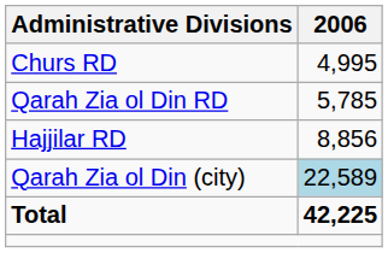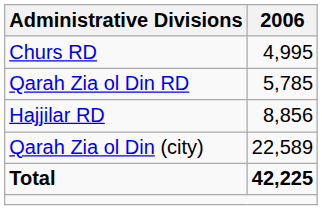Qarah Zia ol Din (city) | 2006: lightblue background -> no background
